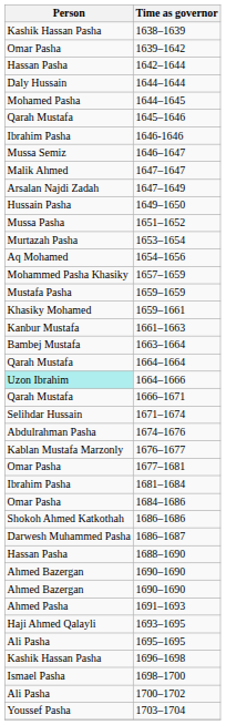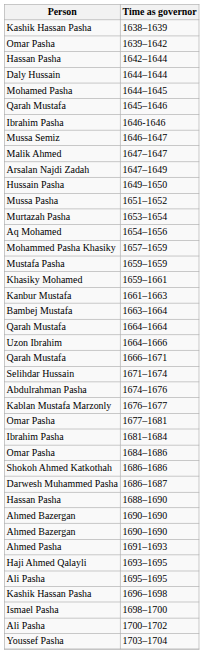row 22 | Person: paleturquoise background -> no background
